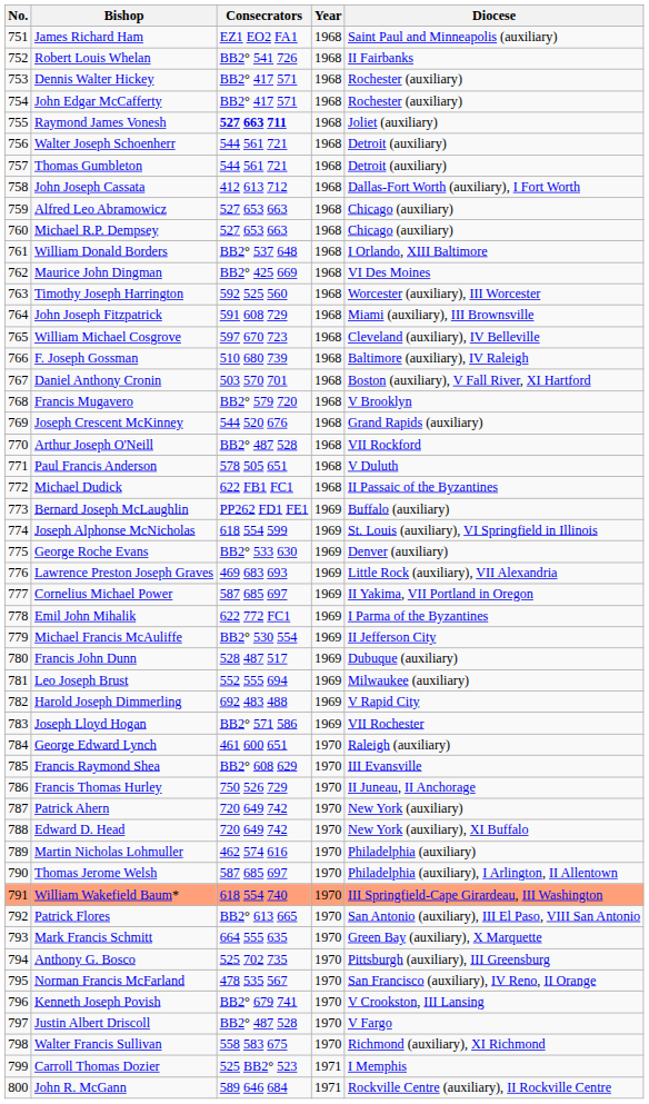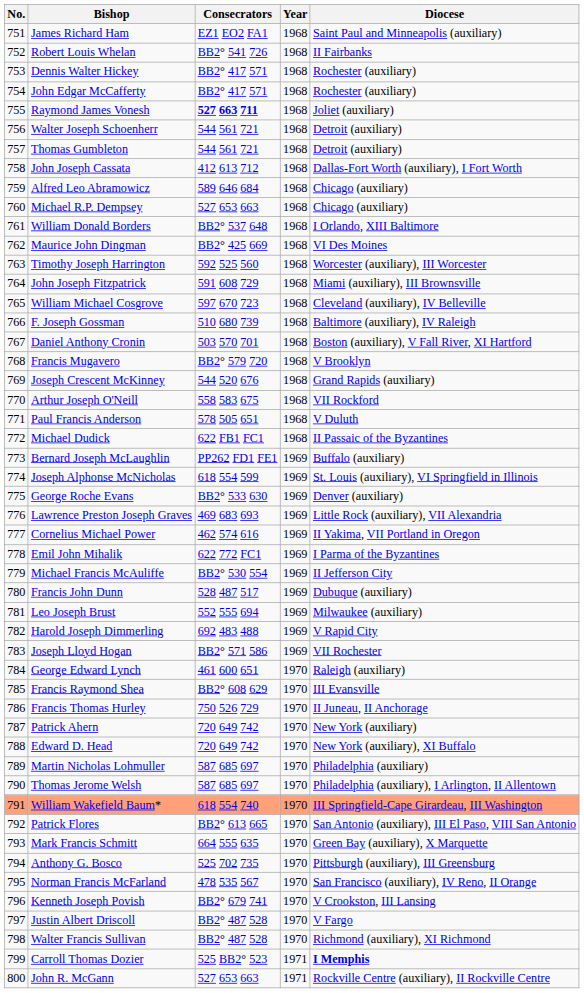Alfred Leo Abramowicz | Consecrators: 527 653 663 -> 589 646 684
Arthur Joseph O'Neill | Consecrators: BB2° 487 528 -> 558 583 675
Cornelius Michael Power | Consecrators: 587 685 697 -> 462 574 616
Martin Nicholas Lohmuller | Consecrators: 462 574 616 -> 587 685 697
Walter Francis Sullivan | Consecrators: 558 583 675 -> BB2° 487 528
Carroll Thomas Dozier | Diocese: normal -> bold
John R. McGann | Consecrators: 589 646 684 -> 527 653 663
